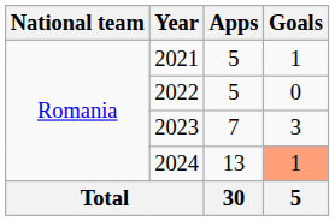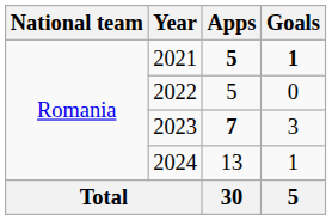2021 | Apps: normal -> bold
2021 | Goals: normal -> bold
2023 | Apps: normal -> bold
2024 | Goals: lightsalmon background -> no background
